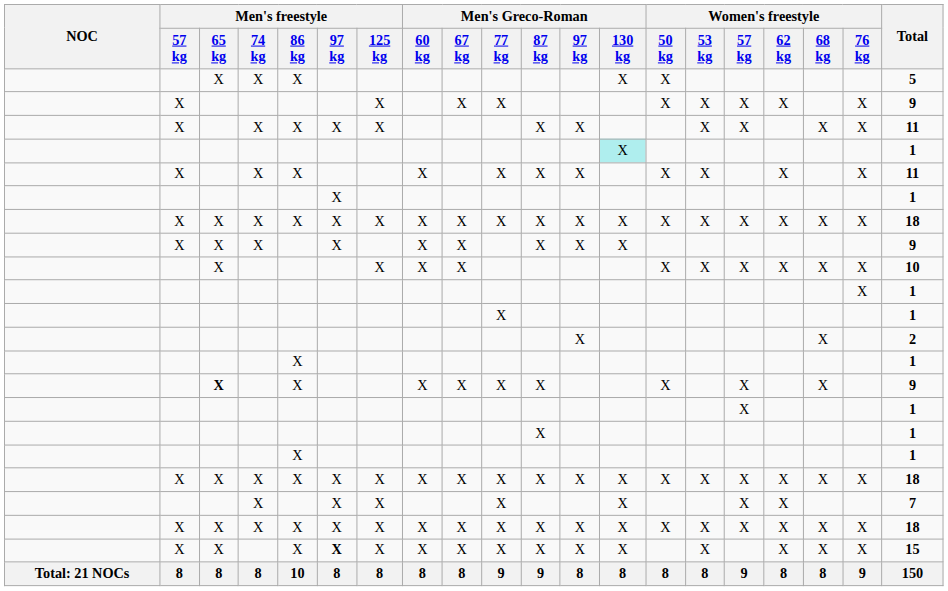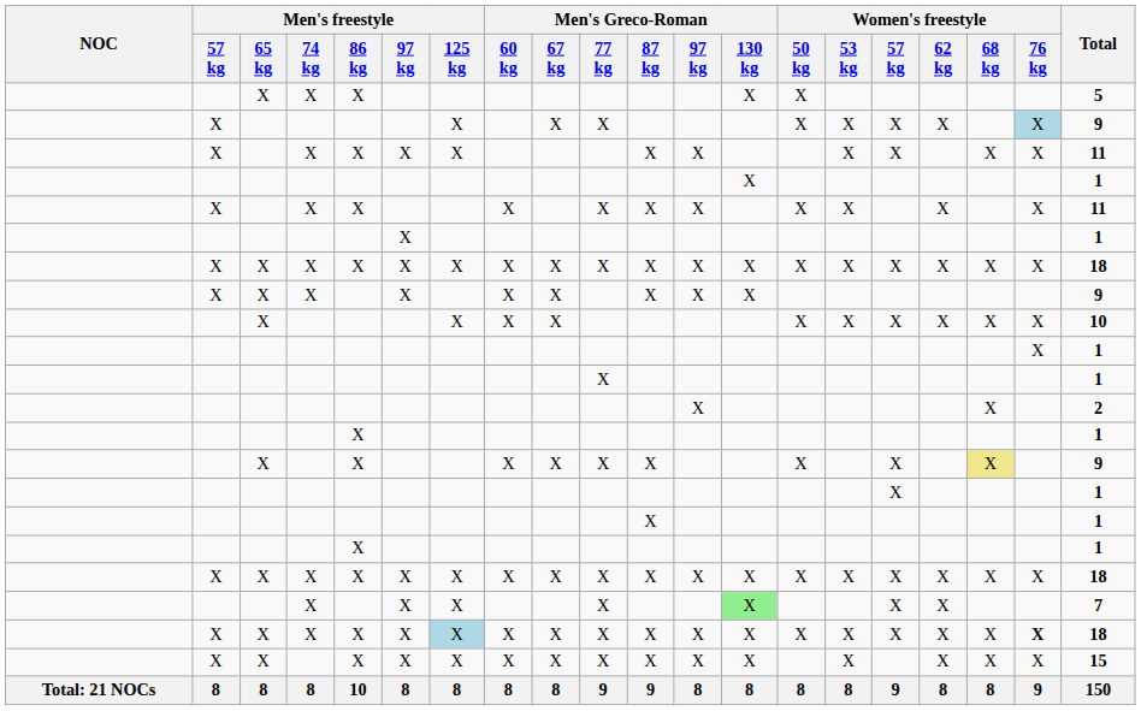row 4 | Women's freestyle / 76 kg: no background -> lightblue background
row 6 | Men's Greco-Roman / 130 kg: paleturquoise background -> no background
row 16 | Men's freestyle / 65 kg: bold -> normal
row 16 | Women's freestyle / 68 kg: no background -> khaki background
row 21 | Men's Greco-Roman / 130 kg: no background -> lightgreen background
row 22 | Men's freestyle / 125 kg: no background -> lightblue background
row 22 | Women's freestyle / 76 kg: normal -> bold
row 23 | Men's freestyle / 97 kg: bold -> normal
